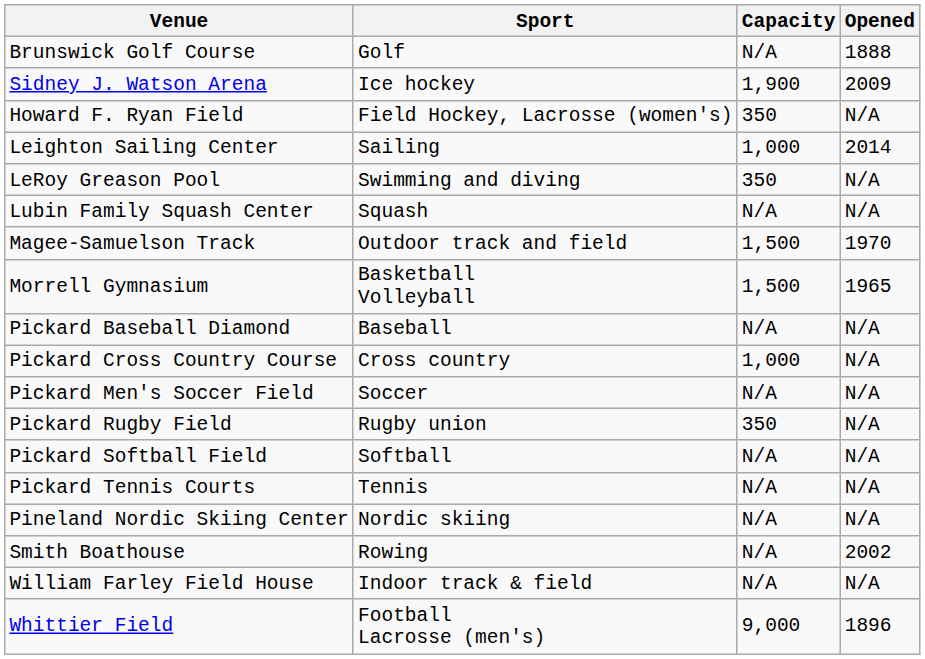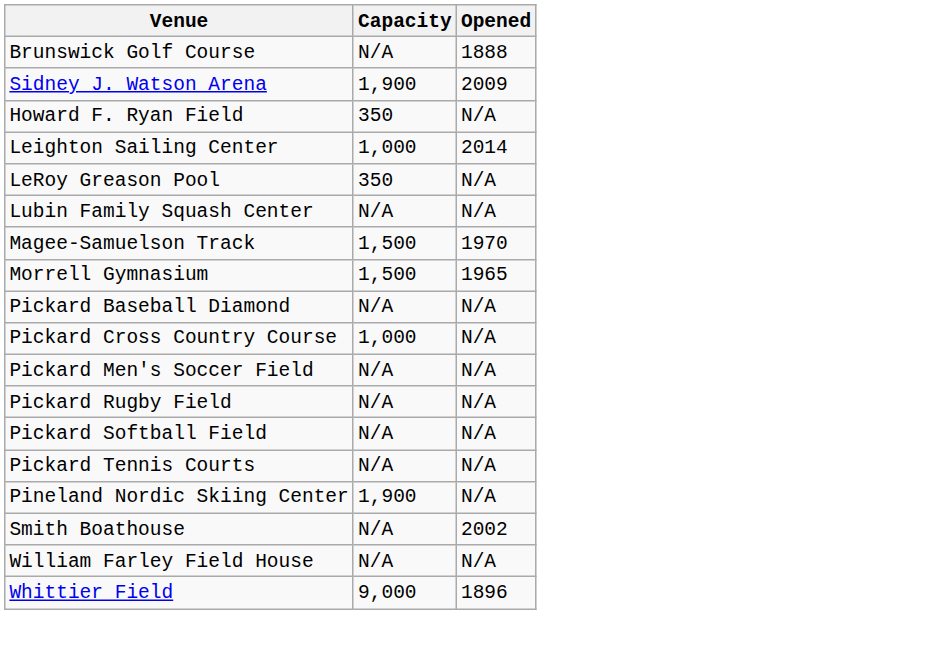- column: Sport | Golf | Ice hockey | Field Hockey, Lacrosse (women's) | Sailing | Swimming and diving | Squash | Outdoor track and field | Basketball Volleyball | Baseball | Cross country | Soccer | Rugby union | Softball | Tennis | Nordic skiing | Rowing | Indoor track & field | Football Lacrosse (men's)
Pickard Rugby Field | Capacity: 350 -> N/A
Pineland Nordic Skiing Center | Capacity: N/A -> 1,900
